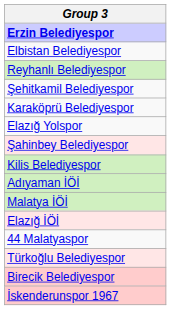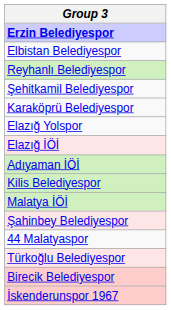row 8 | column 1: Şahinbey Belediyespor -> Elazığ İÖİ
row 9 | column 1: Kilis Belediyespor -> Adıyaman İÖİ
row 10 | column 1: Adıyaman İÖİ -> Kilis Belediyespor
row 12 | column 1: Elazığ İÖİ -> Şahinbey Belediyespor
